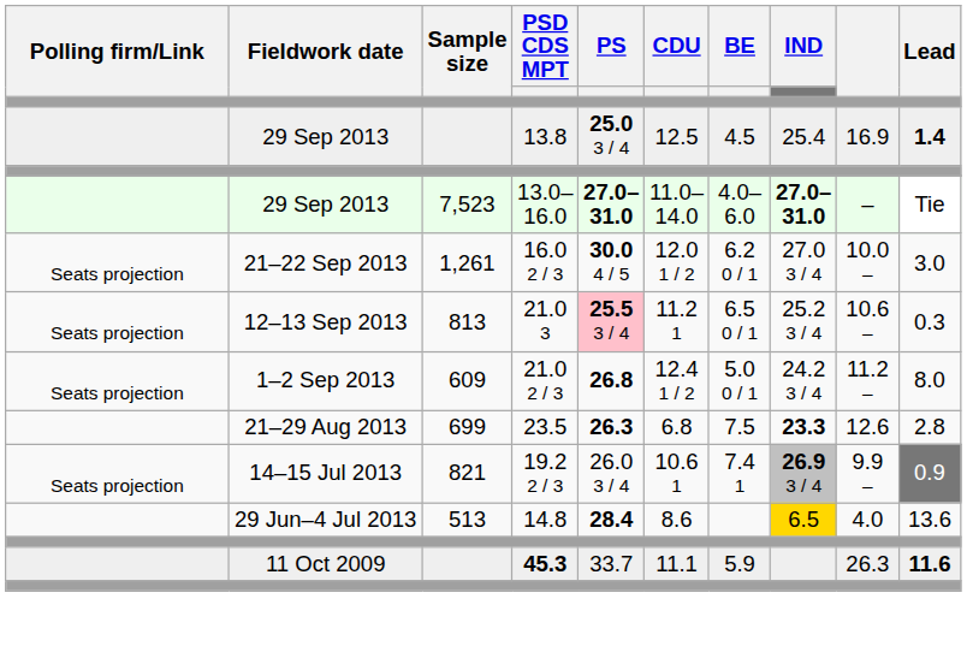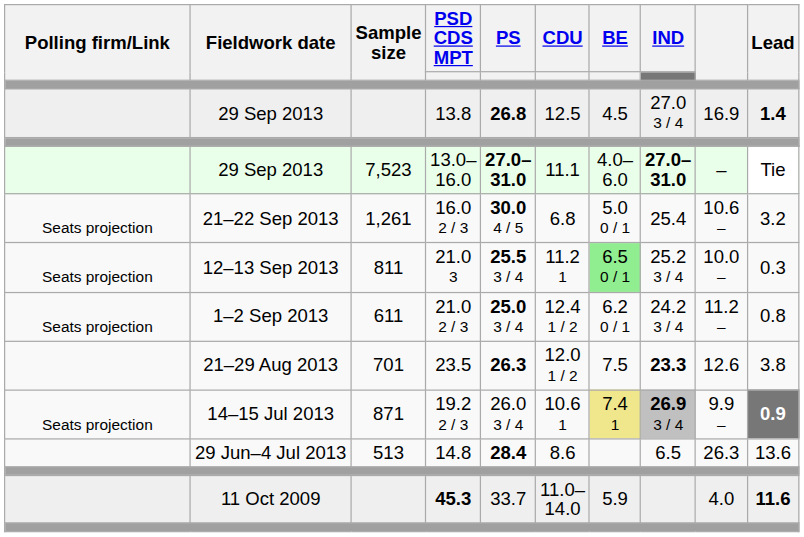13.8 | PS: 25.0 3 / 4 -> 26.8
13.8 | IND: 25.4 -> 27.0 3 / 4
13.0– 16.0 | CDU: 11.0– 14.0 -> 11.1
16.0 2 / 3 | CDU: 12.0 1 / 2 -> 6.8
16.0 2 / 3 | BE: 6.2 0 / 1 -> 5.0 0 / 1
16.0 2 / 3 | IND: 27.0 3 / 4 -> 25.4
16.0 2 / 3 | column 9: 10.0 – -> 10.6 –
16.0 2 / 3 | Lead: 3.0 -> 3.2
21.0 3 | Sample size: 813 -> 811
21.0 3 | PS: pink background -> no background
21.0 3 | BE: no background -> lightgreen background
21.0 3 | column 9: 10.6 – -> 10.0 –
21.0 2 / 3 | Sample size: 609 -> 611
21.0 2 / 3 | PS: 26.8 -> 25.0 3 / 4
21.0 2 / 3 | BE: 5.0 0 / 1 -> 6.2 0 / 1
21.0 2 / 3 | Lead: 8.0 -> 0.8
23.5 | Sample size: 699 -> 701
23.5 | CDU: 6.8 -> 12.0 1 / 2
23.5 | Lead: 2.8 -> 3.8
19.2 2 / 3 | Sample size: 821 -> 871
19.2 2 / 3 | BE: no background -> khaki background
19.2 2 / 3 | Lead: normal -> bold
14.8 | IND: gold background -> no background
14.8 | column 9: 4.0 -> 26.3
45.3 | CDU: 11.1 -> 11.0– 14.0
45.3 | column 9: 26.3 -> 4.0
